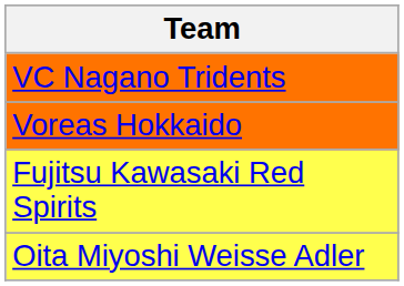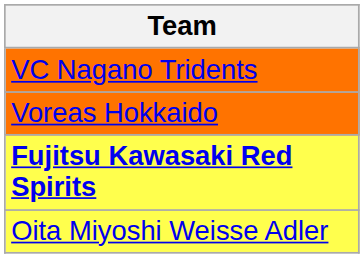row 4 | column 1: normal -> bold
